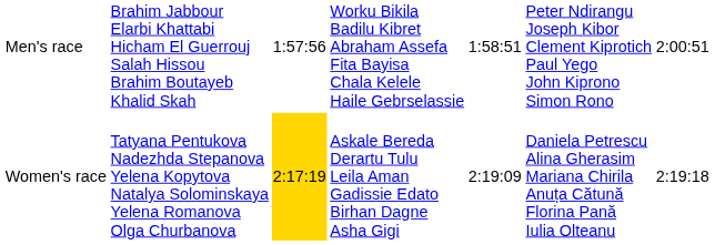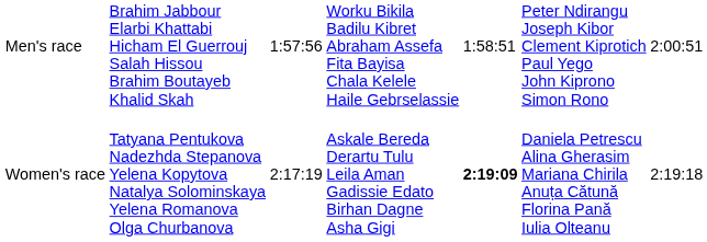Women's race | column 3: gold background -> no background
Women's race | column 5: normal -> bold
